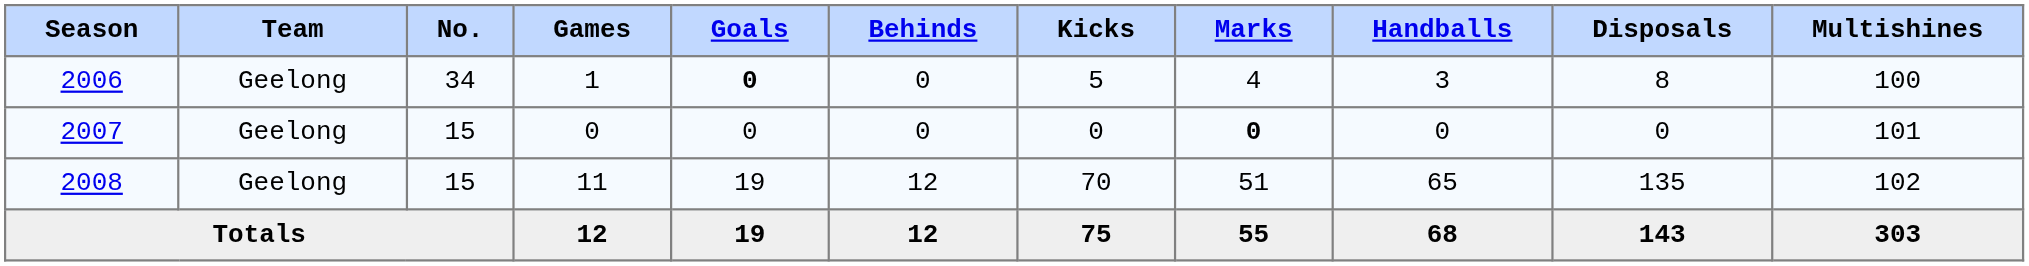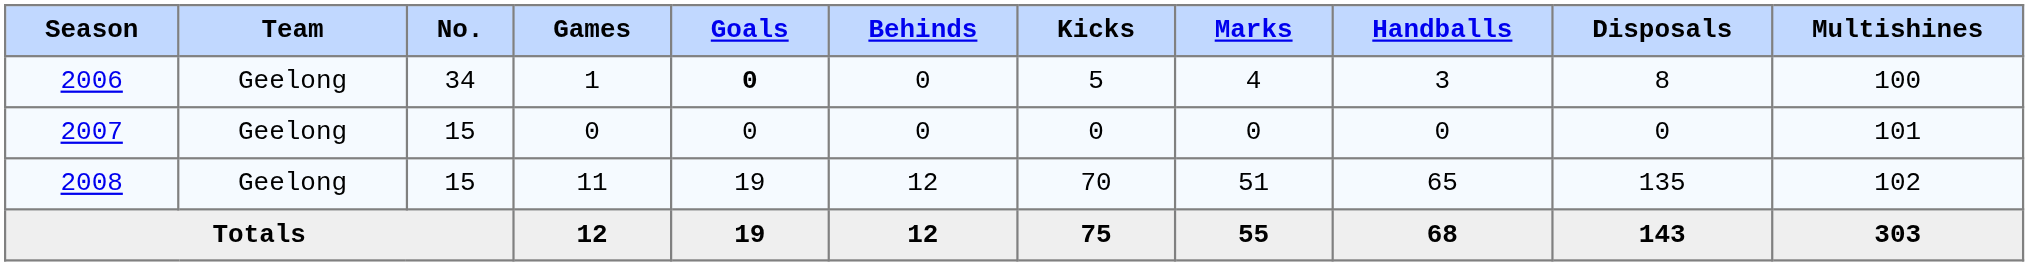2007 | Marks: bold -> normal
